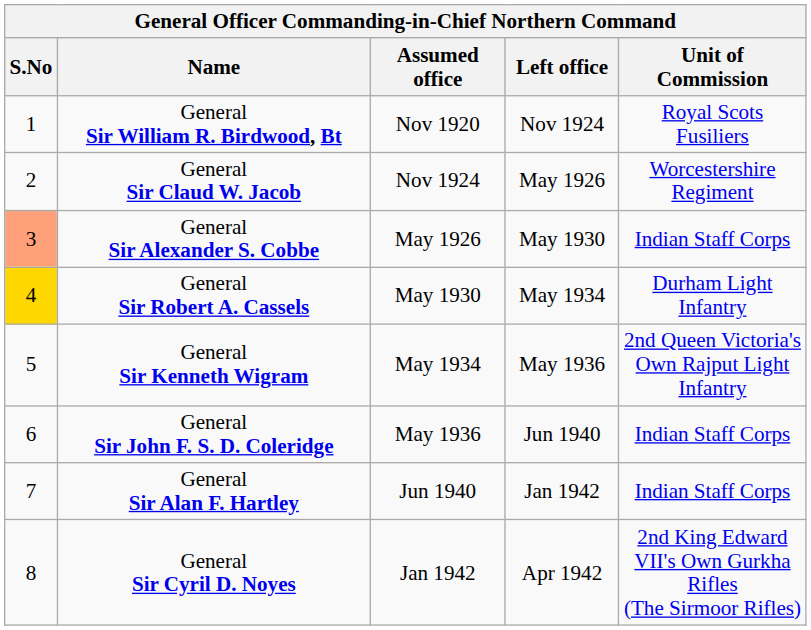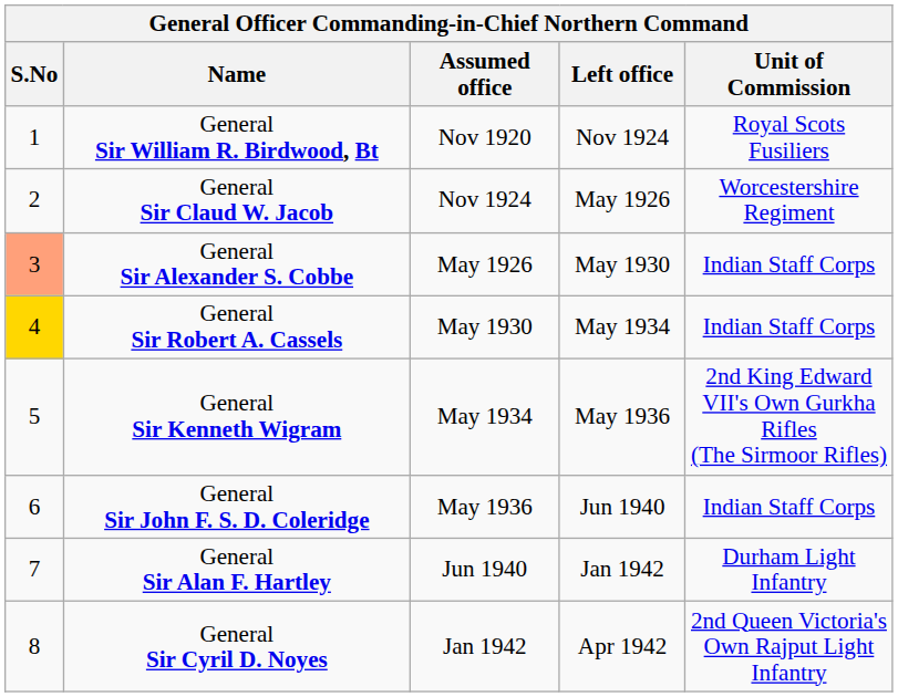General Sir Robert A. Cassels | Unit of Commission: Durham Light Infantry -> Indian Staff Corps
General Sir Kenneth Wigram | Unit of Commission: 2nd Queen Victoria's Own Rajput Light Infantry -> 2nd King Edward VII's Own Gurkha Rifles (The Sirmoor Rifles)
General Sir Alan F. Hartley | Unit of Commission: Indian Staff Corps -> Durham Light Infantry
General Sir Cyril D. Noyes | Unit of Commission: 2nd King Edward VII's Own Gurkha Rifles (The Sirmoor Rifles) -> 2nd Queen Victoria's Own Rajput Light Infantry
